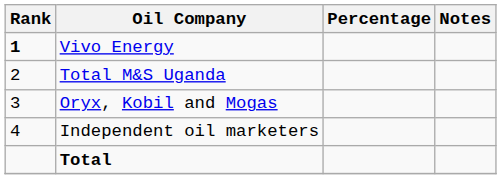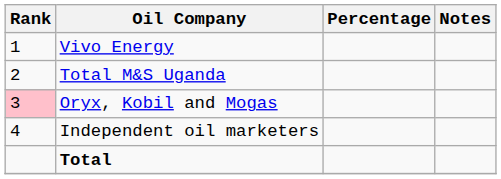Vivo Energy | Rank: bold -> normal
Oryx, Kobil and Mogas | Rank: no background -> pink background
